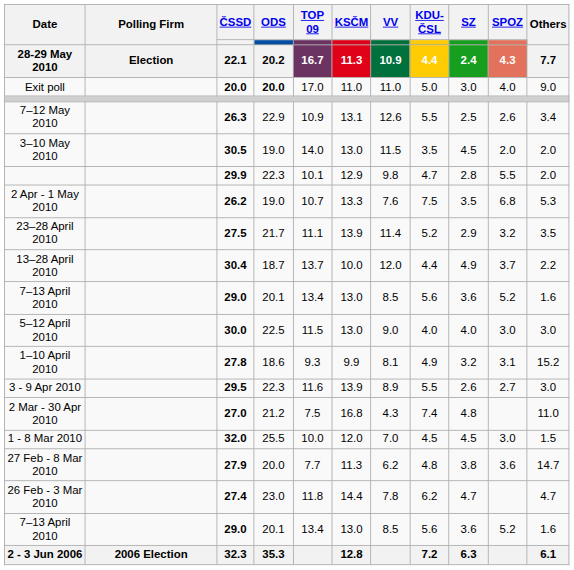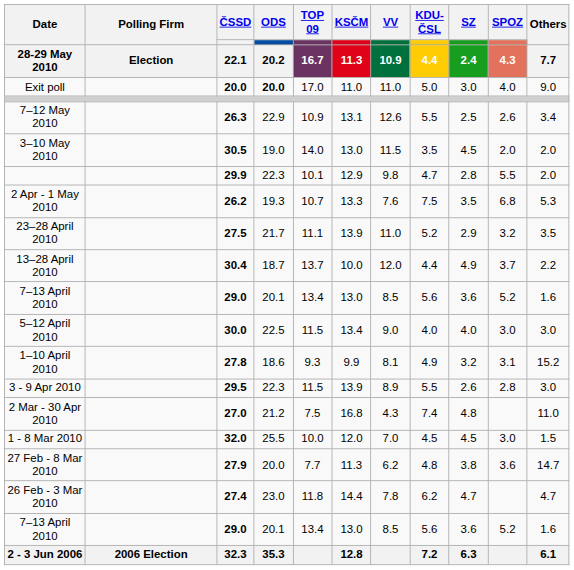26.2 | ODS / 20.2: 19.0 -> 19.3
27.5 | VV / 10.9: 11.4 -> 11.0
30.0 | KSČM / 11.3: 13.0 -> 13.4
29.5 | TOP 09 / 16.7: 11.6 -> 11.5
29.5 | SPOZ / 4.3: 2.7 -> 2.8
